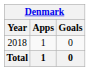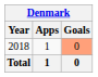2018 | Goals: no background -> lightsalmon background
